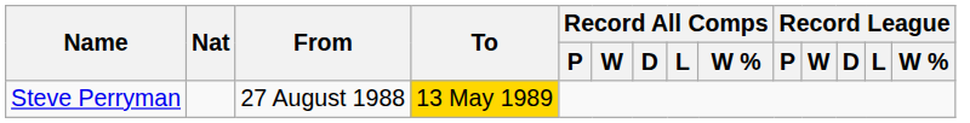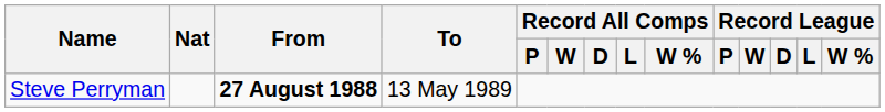Steve Perryman | From: normal -> bold
Steve Perryman | To: gold background -> no background
